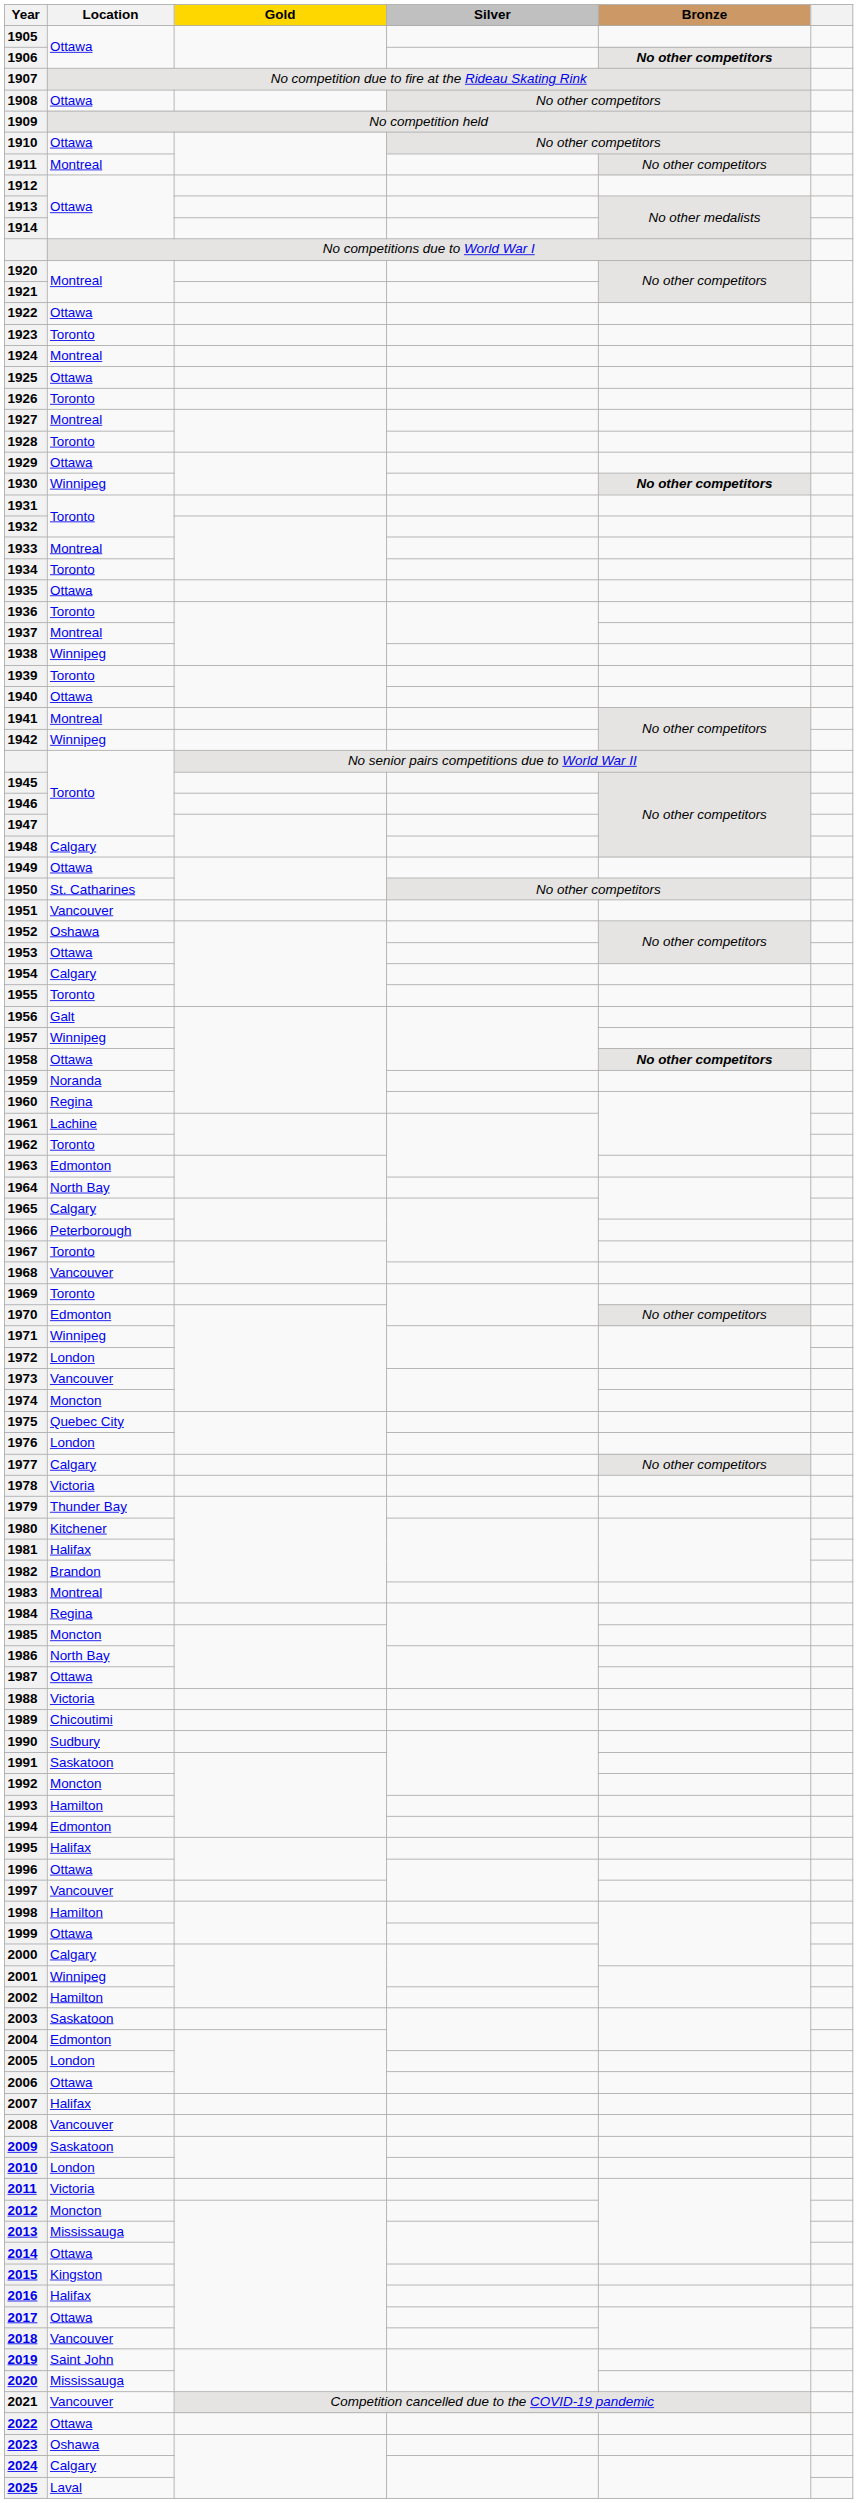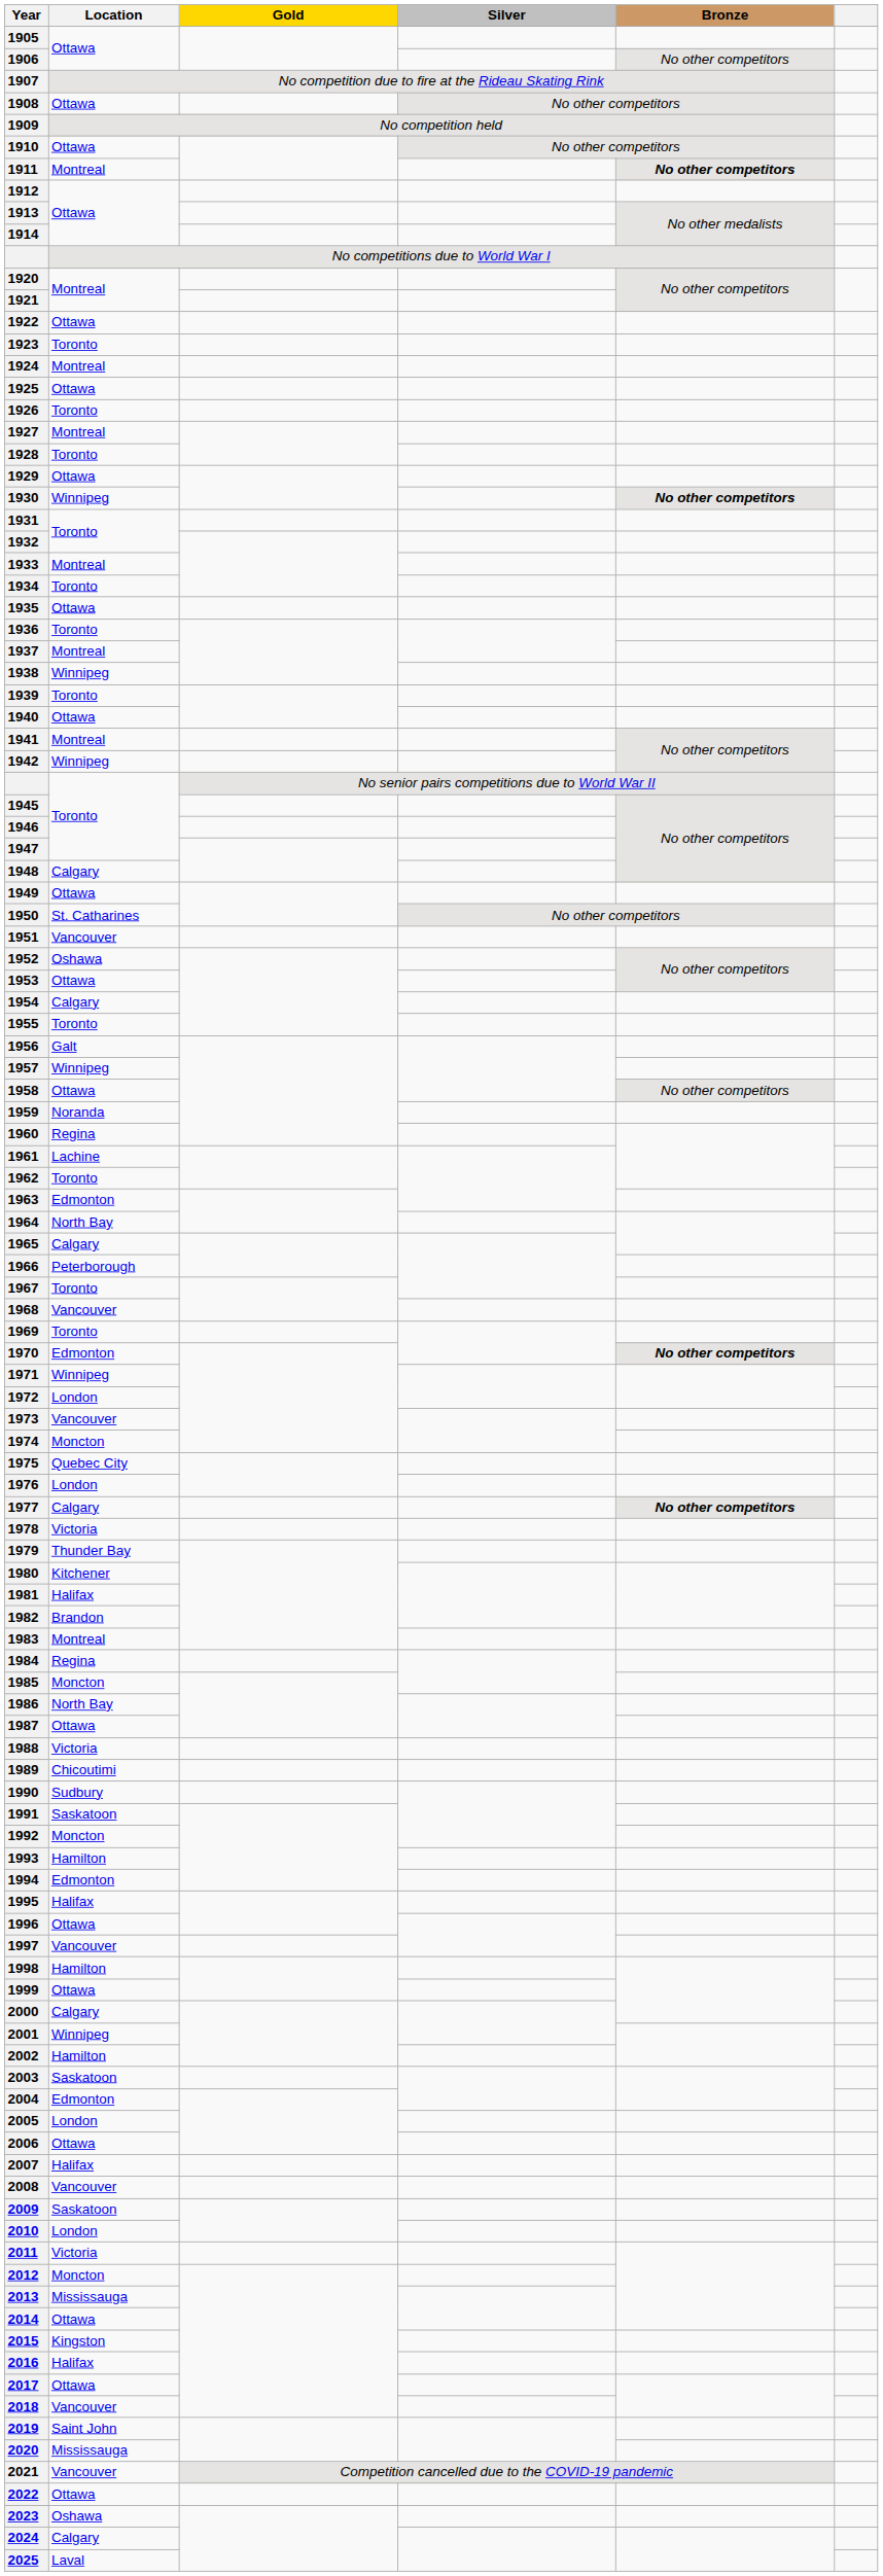1906 | Bronze: bold -> normal
1911 | Bronze: normal -> bold
1958 | Bronze: bold -> normal
1970 | Bronze: normal -> bold
1977 | Bronze: normal -> bold
